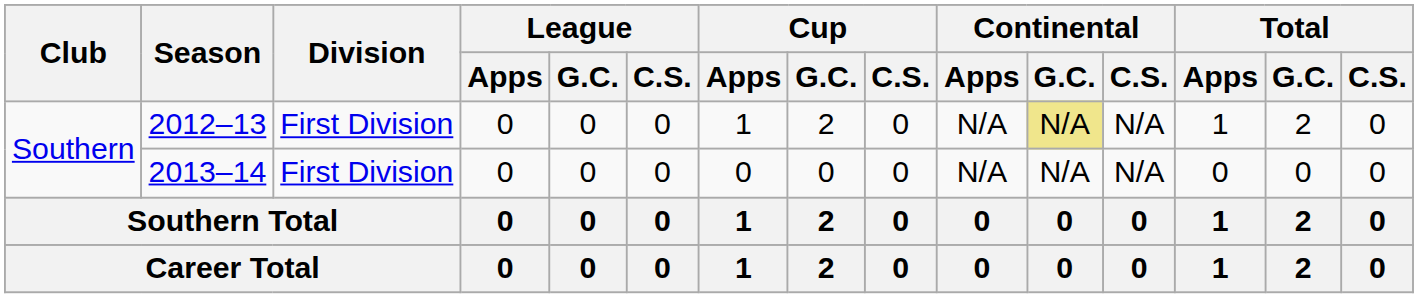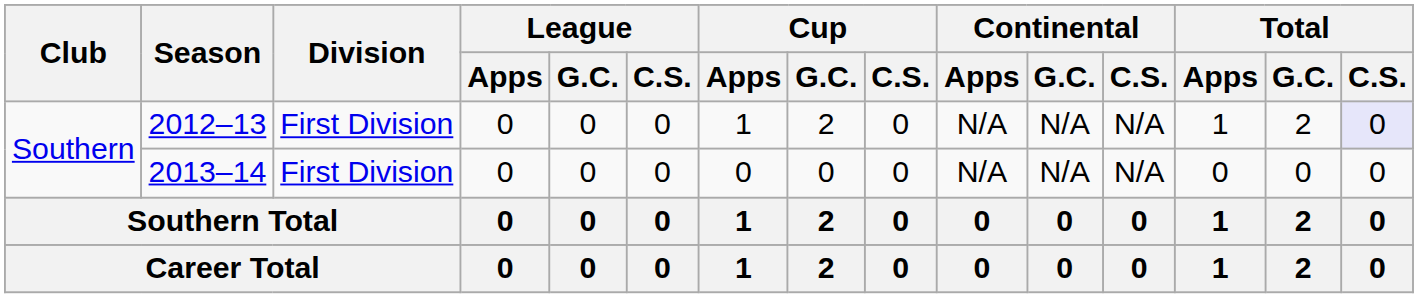2012–13 | Continental / G.C.: khaki background -> no background
2012–13 | Total / C.S.: no background -> lavender background
